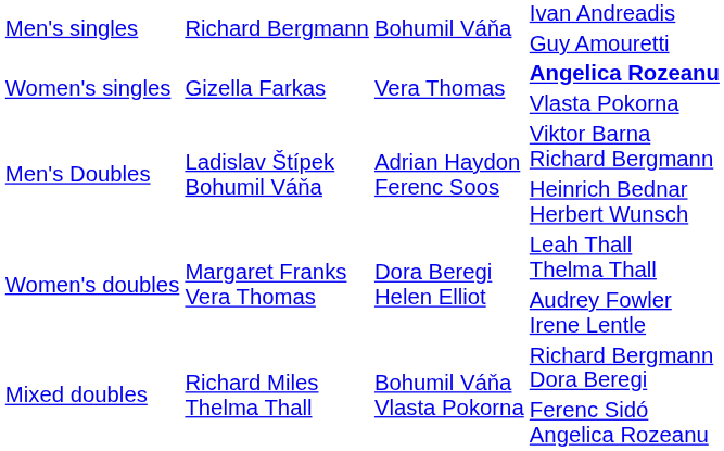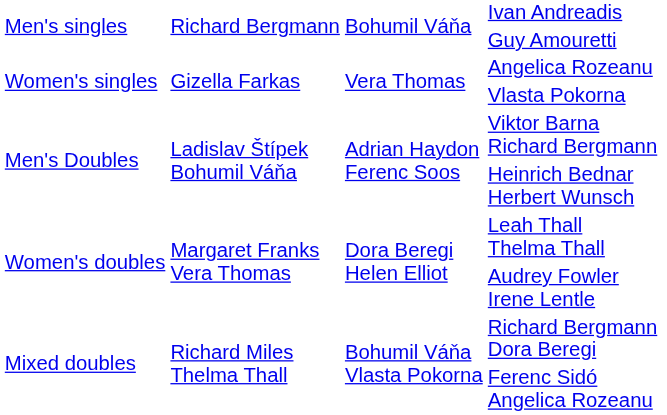Angelica Rozeanu | column 4: bold -> normal
